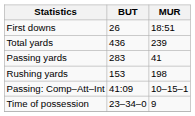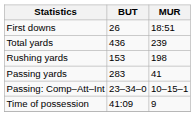rows swapped: Rushing yards <-> Passing yards
Passing: Comp–Att–Int | BUT: 41:09 -> 23–34–0
Time of possession | BUT: 23–34–0 -> 41:09
